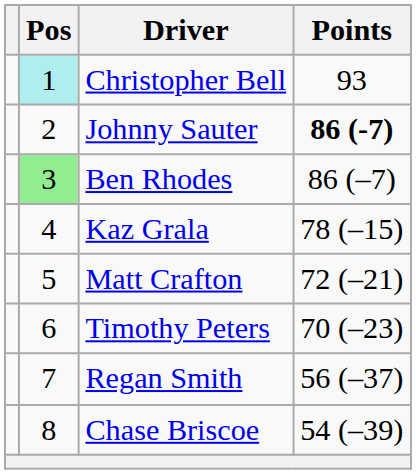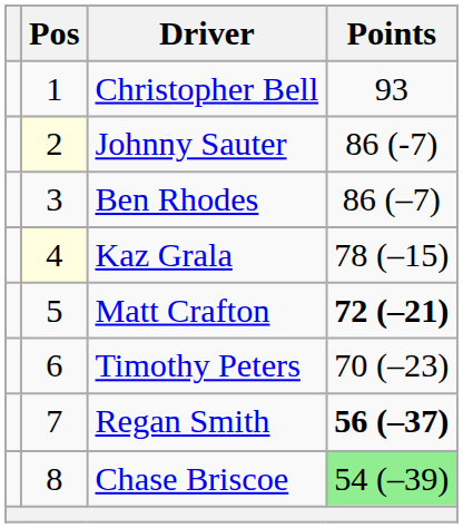Christopher Bell | Pos: paleturquoise background -> no background
Johnny Sauter | Pos: no background -> lightyellow background
Johnny Sauter | Points: bold -> normal
Ben Rhodes | Pos: lightgreen background -> no background
Kaz Grala | Pos: no background -> lightyellow background
Matt Crafton | Points: normal -> bold
Regan Smith | Points: normal -> bold
Chase Briscoe | Points: no background -> lightgreen background
